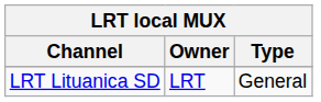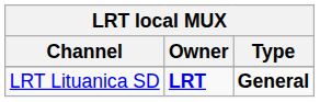LRT Lituanica SD | Owner: normal -> bold
LRT Lituanica SD | Type: normal -> bold
